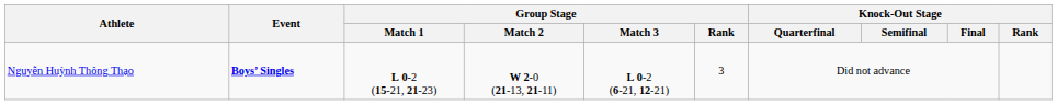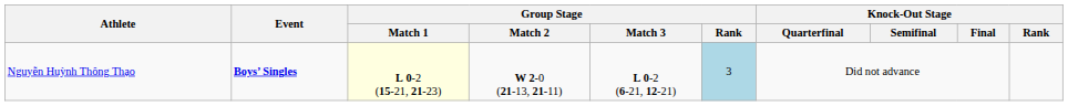Nguyễn Huỳnh Thông Thạo | Group Stage / Match 1: no background -> lightyellow background
Nguyễn Huỳnh Thông Thạo | Group Stage / Rank: no background -> lightblue background
